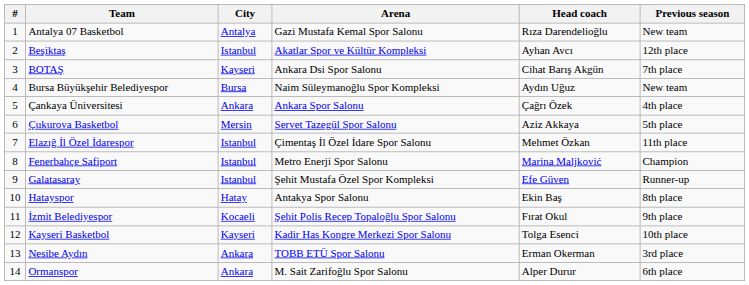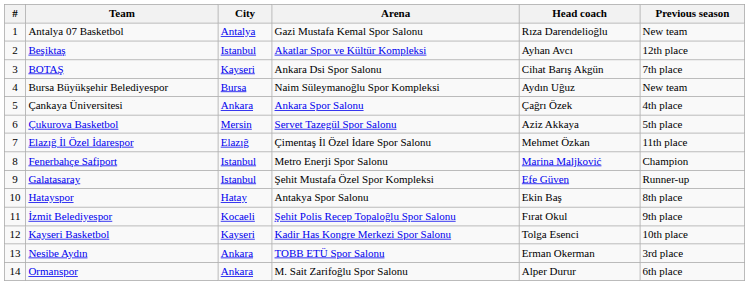Elazığ İl Özel İdarespor | City: Istanbul -> Elazığ
